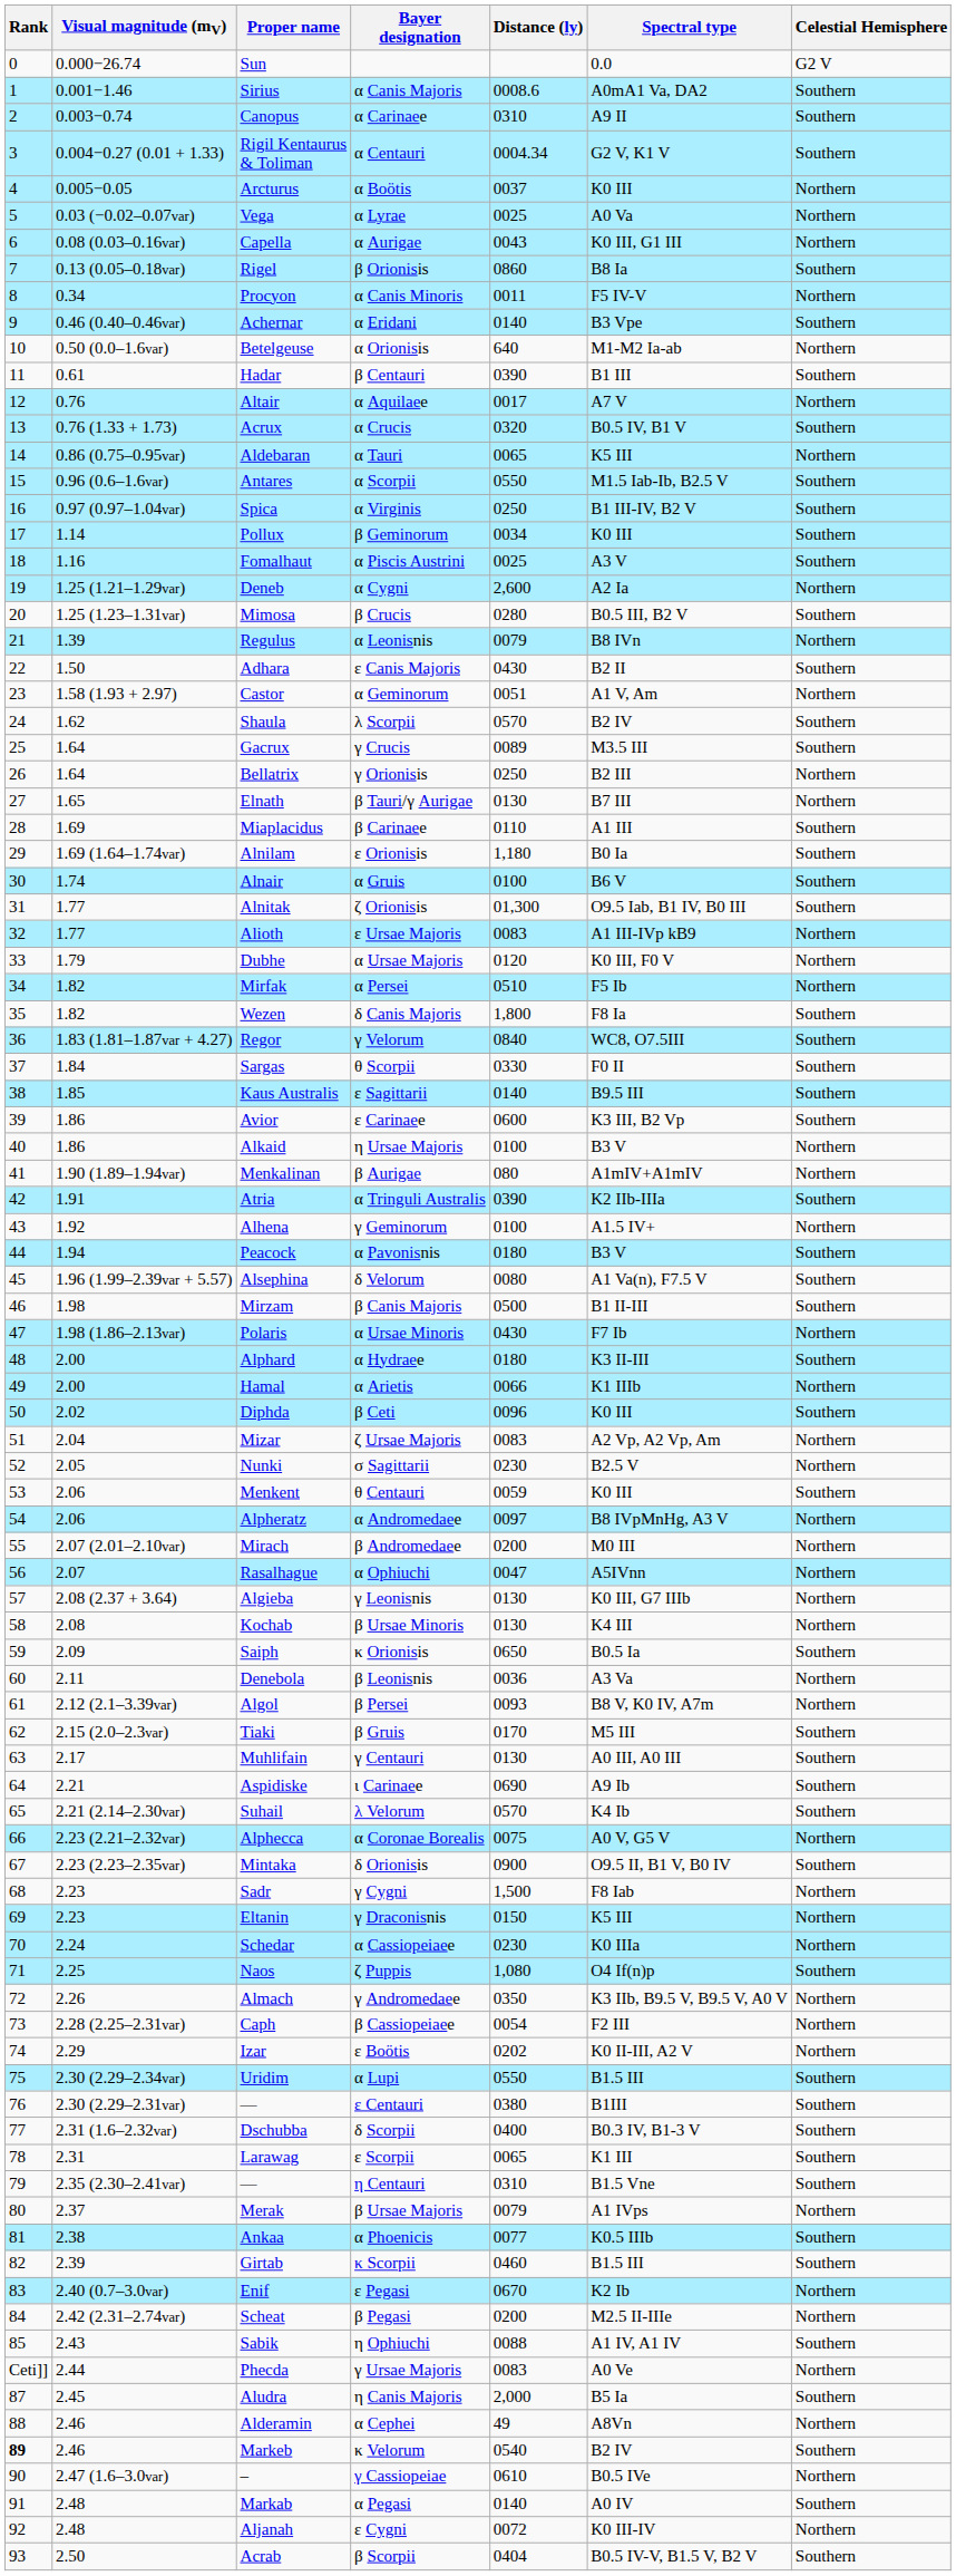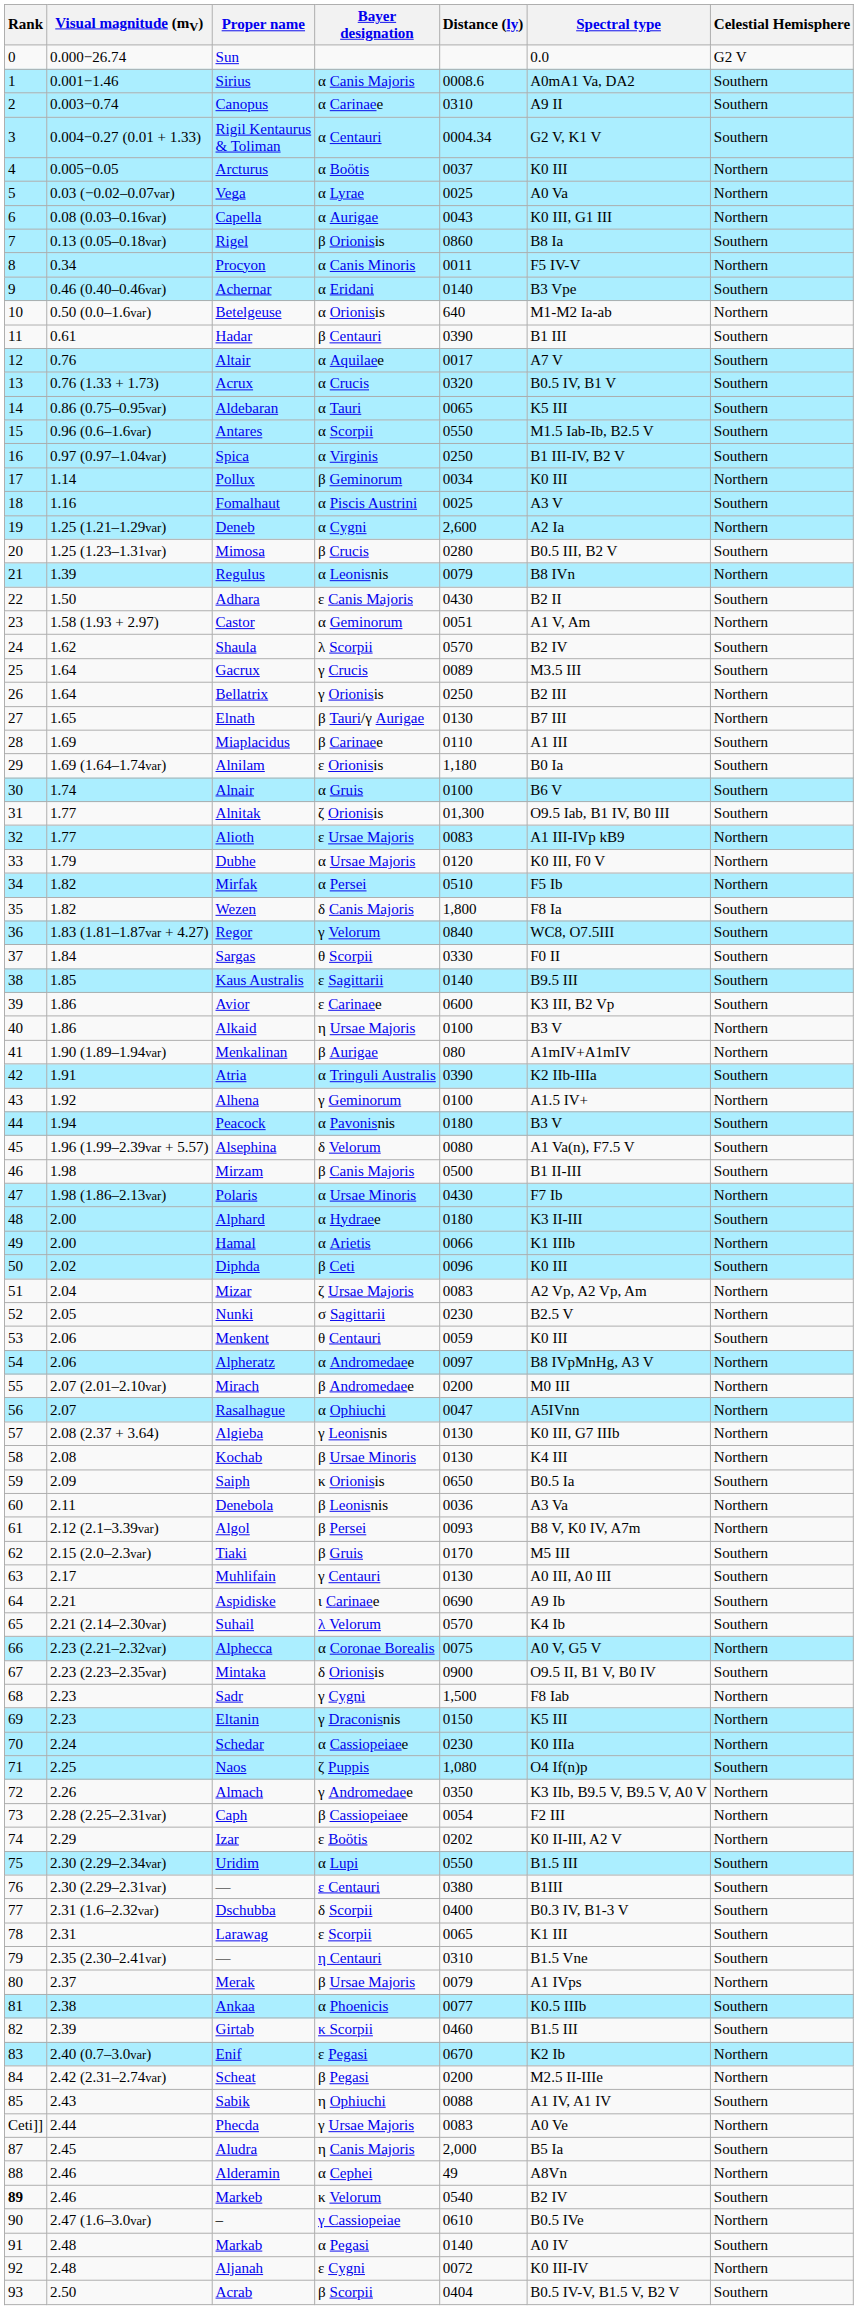α Aquilaee | Celestial Hemisphere: Northern -> Southern
α Tauri | Celestial Hemisphere: Northern -> Southern
β Geminorum | Celestial Hemisphere: Southern -> Northern
